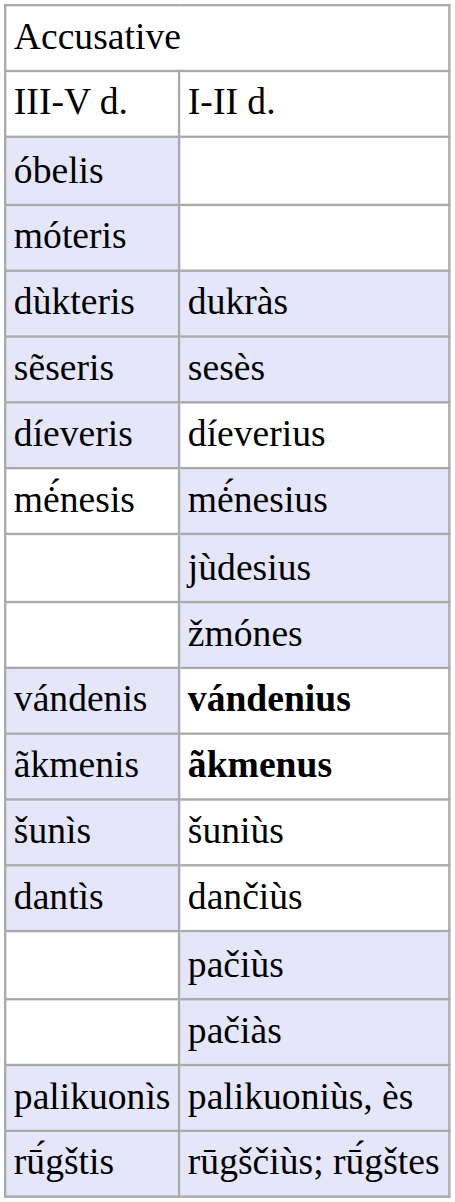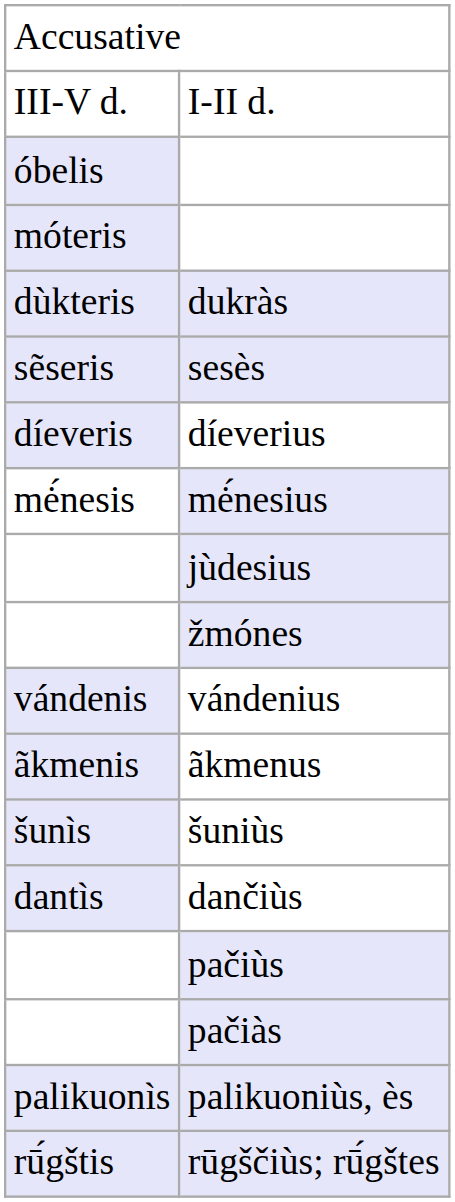vándenius | column 2: bold -> normal
ãkmenus | column 2: bold -> normal
